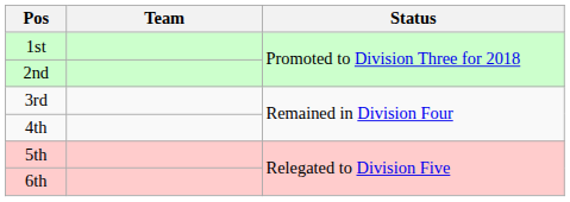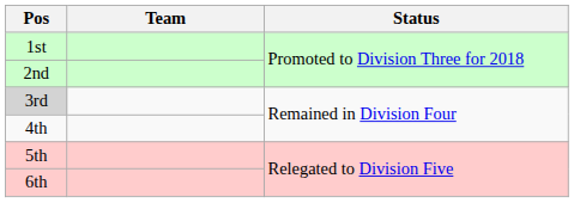3rd | Pos: no background -> lightgrey background
